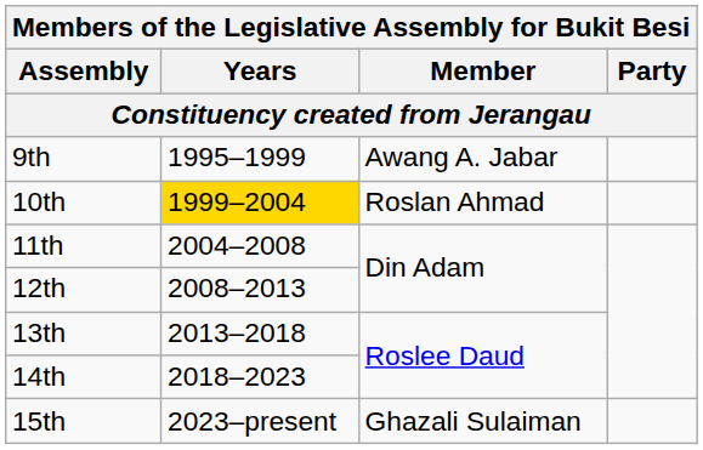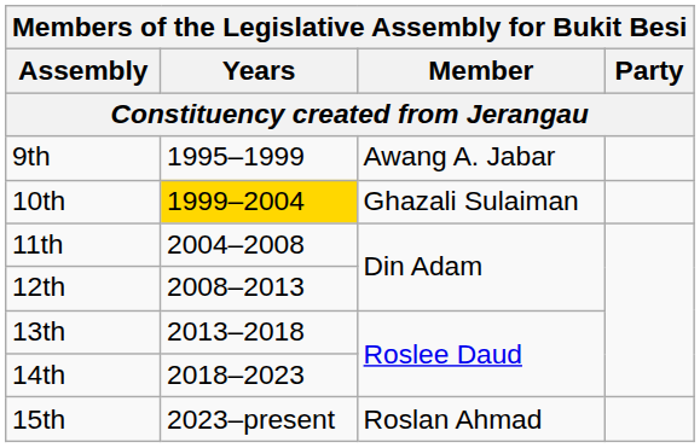10th | Member: Roslan Ahmad -> Ghazali Sulaiman
15th | Member: Ghazali Sulaiman -> Roslan Ahmad
